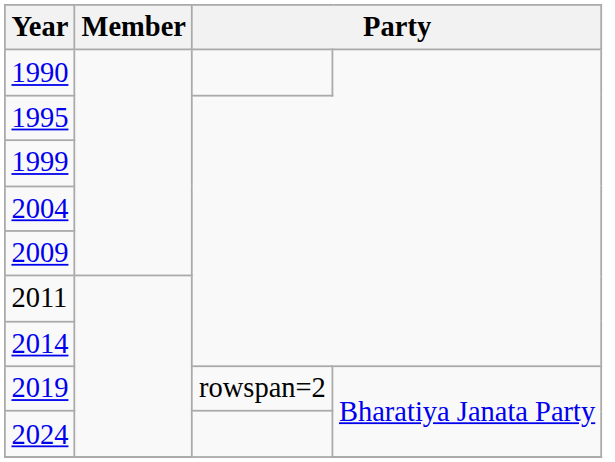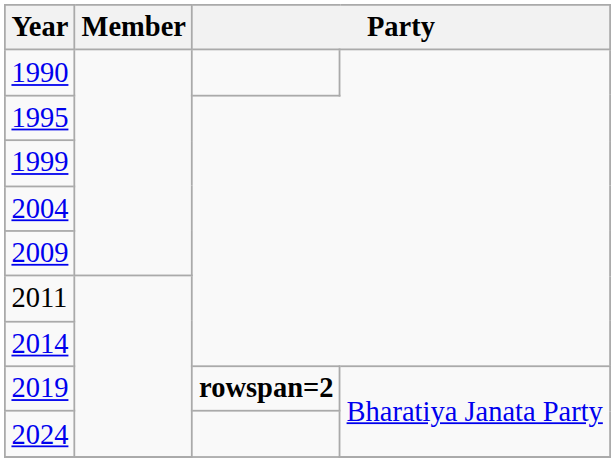2019 | column 3: normal -> bold
